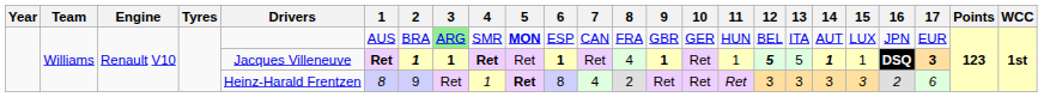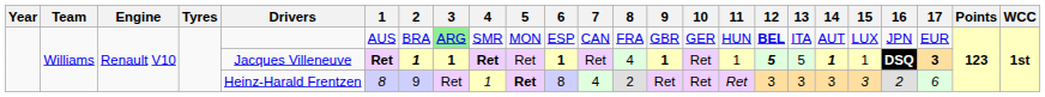row 2 | 5: bold -> normal
row 2 | 12: normal -> bold
